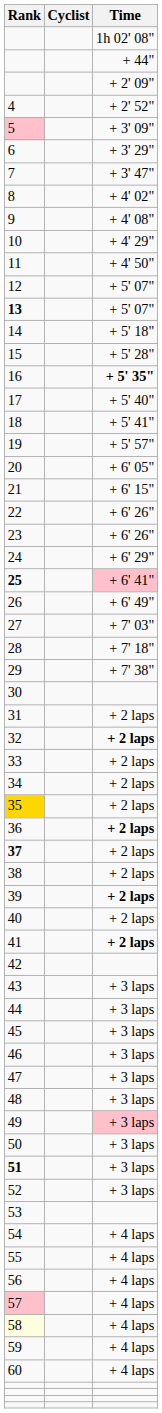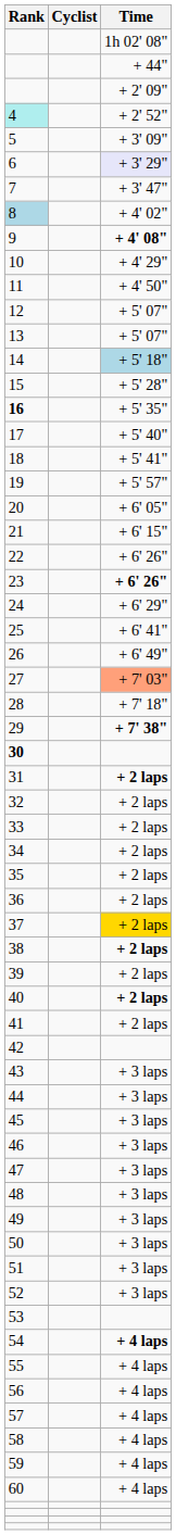4 | Rank: no background -> paleturquoise background
5 | Rank: pink background -> no background
6 | Time: no background -> lavender background
8 | Rank: no background -> lightblue background
9 | Time: normal -> bold
13 | Rank: bold -> normal
14 | Time: no background -> lightblue background
16 | Rank: normal -> bold
16 | Time: bold -> normal
23 | Time: normal -> bold
25 | Rank: bold -> normal
25 | Time: pink background -> no background
27 | Time: no background -> lightsalmon background
29 | Time: normal -> bold
30 | Rank: normal -> bold
31 | Time: normal -> bold
32 | Time: bold -> normal
35 | Rank: gold background -> no background
36 | Time: bold -> normal
37 | Rank: bold -> normal
37 | Time: no background -> gold background
38 | Time: normal -> bold
39 | Time: bold -> normal
40 | Time: normal -> bold
41 | Time: bold -> normal
49 | Time: pink background -> no background
51 | Rank: bold -> normal
54 | Time: normal -> bold
57 | Rank: pink background -> no background
58 | Rank: lightyellow background -> no background
